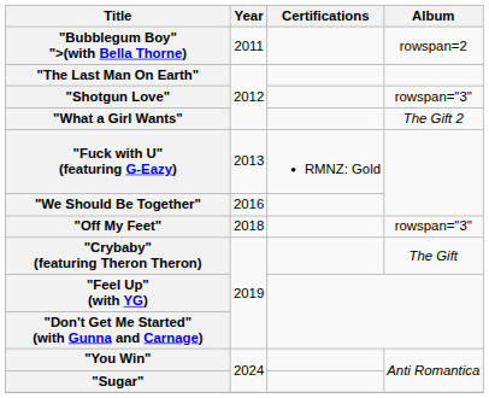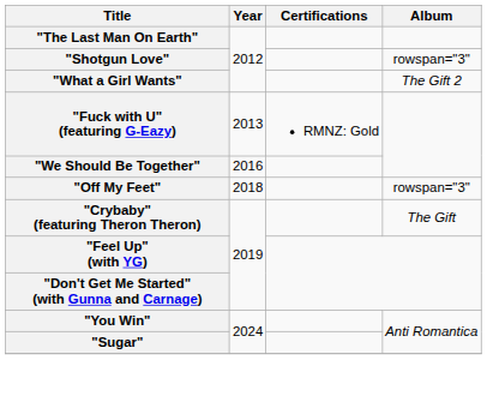- row: "Bubblegum Boy" ">(with Bella Thorne) | 2011 | rowspan=2
